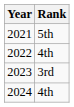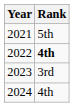2022 | Rank: normal -> bold
